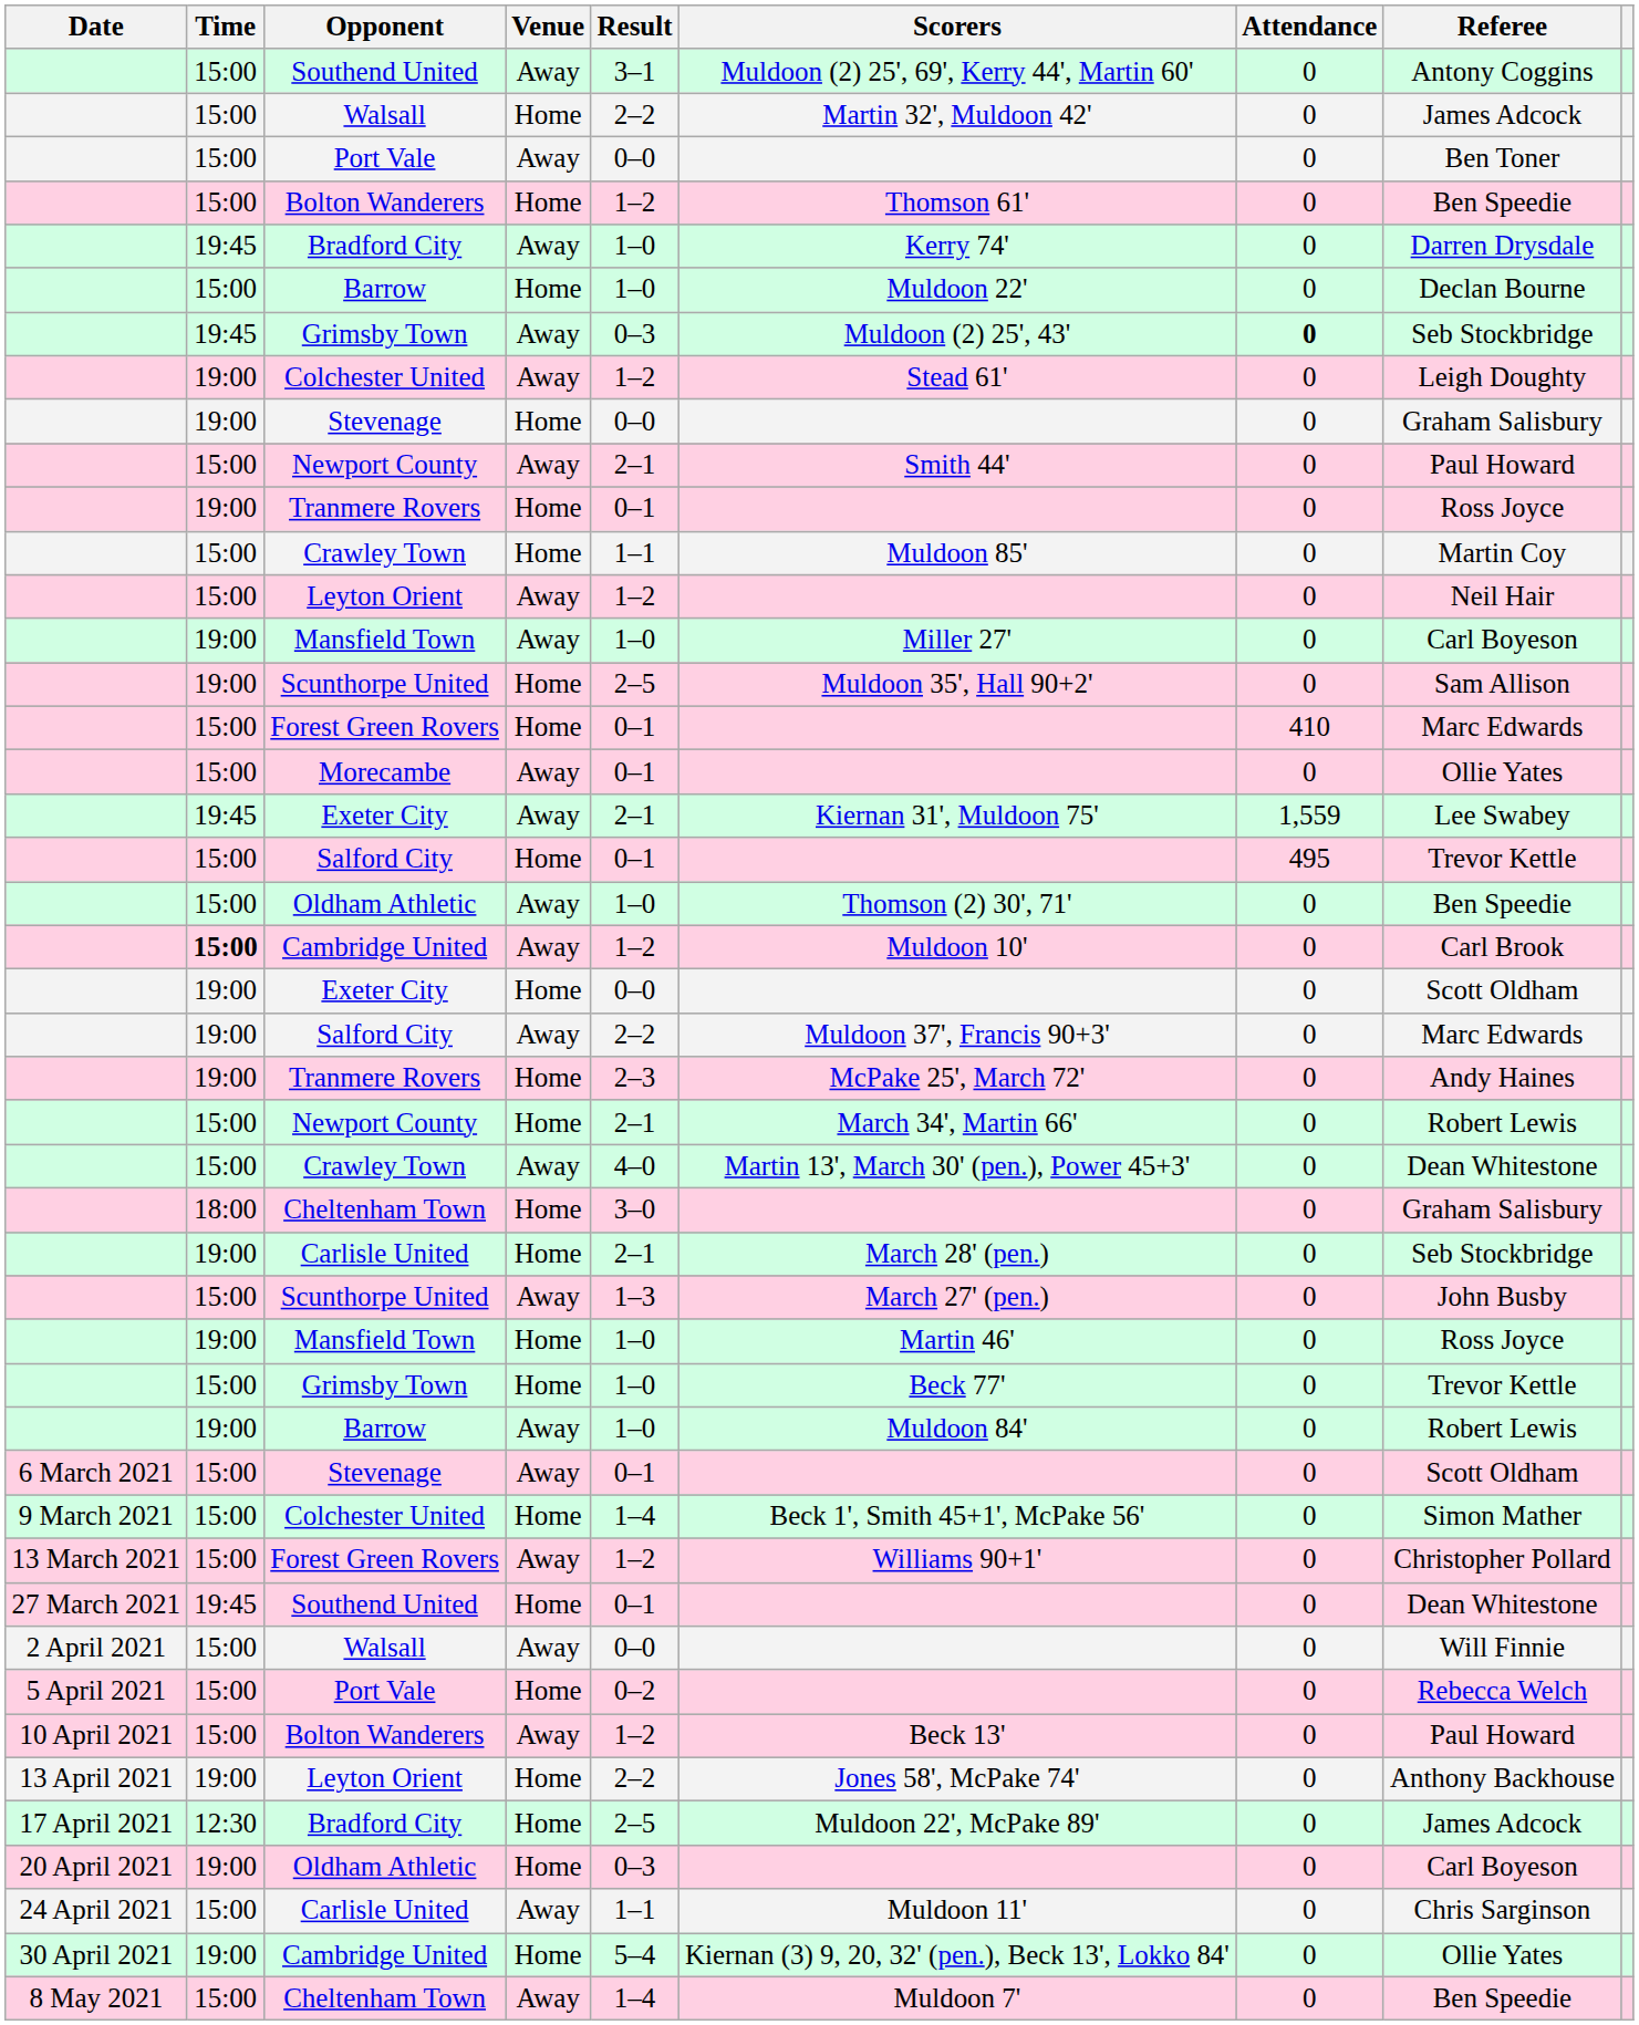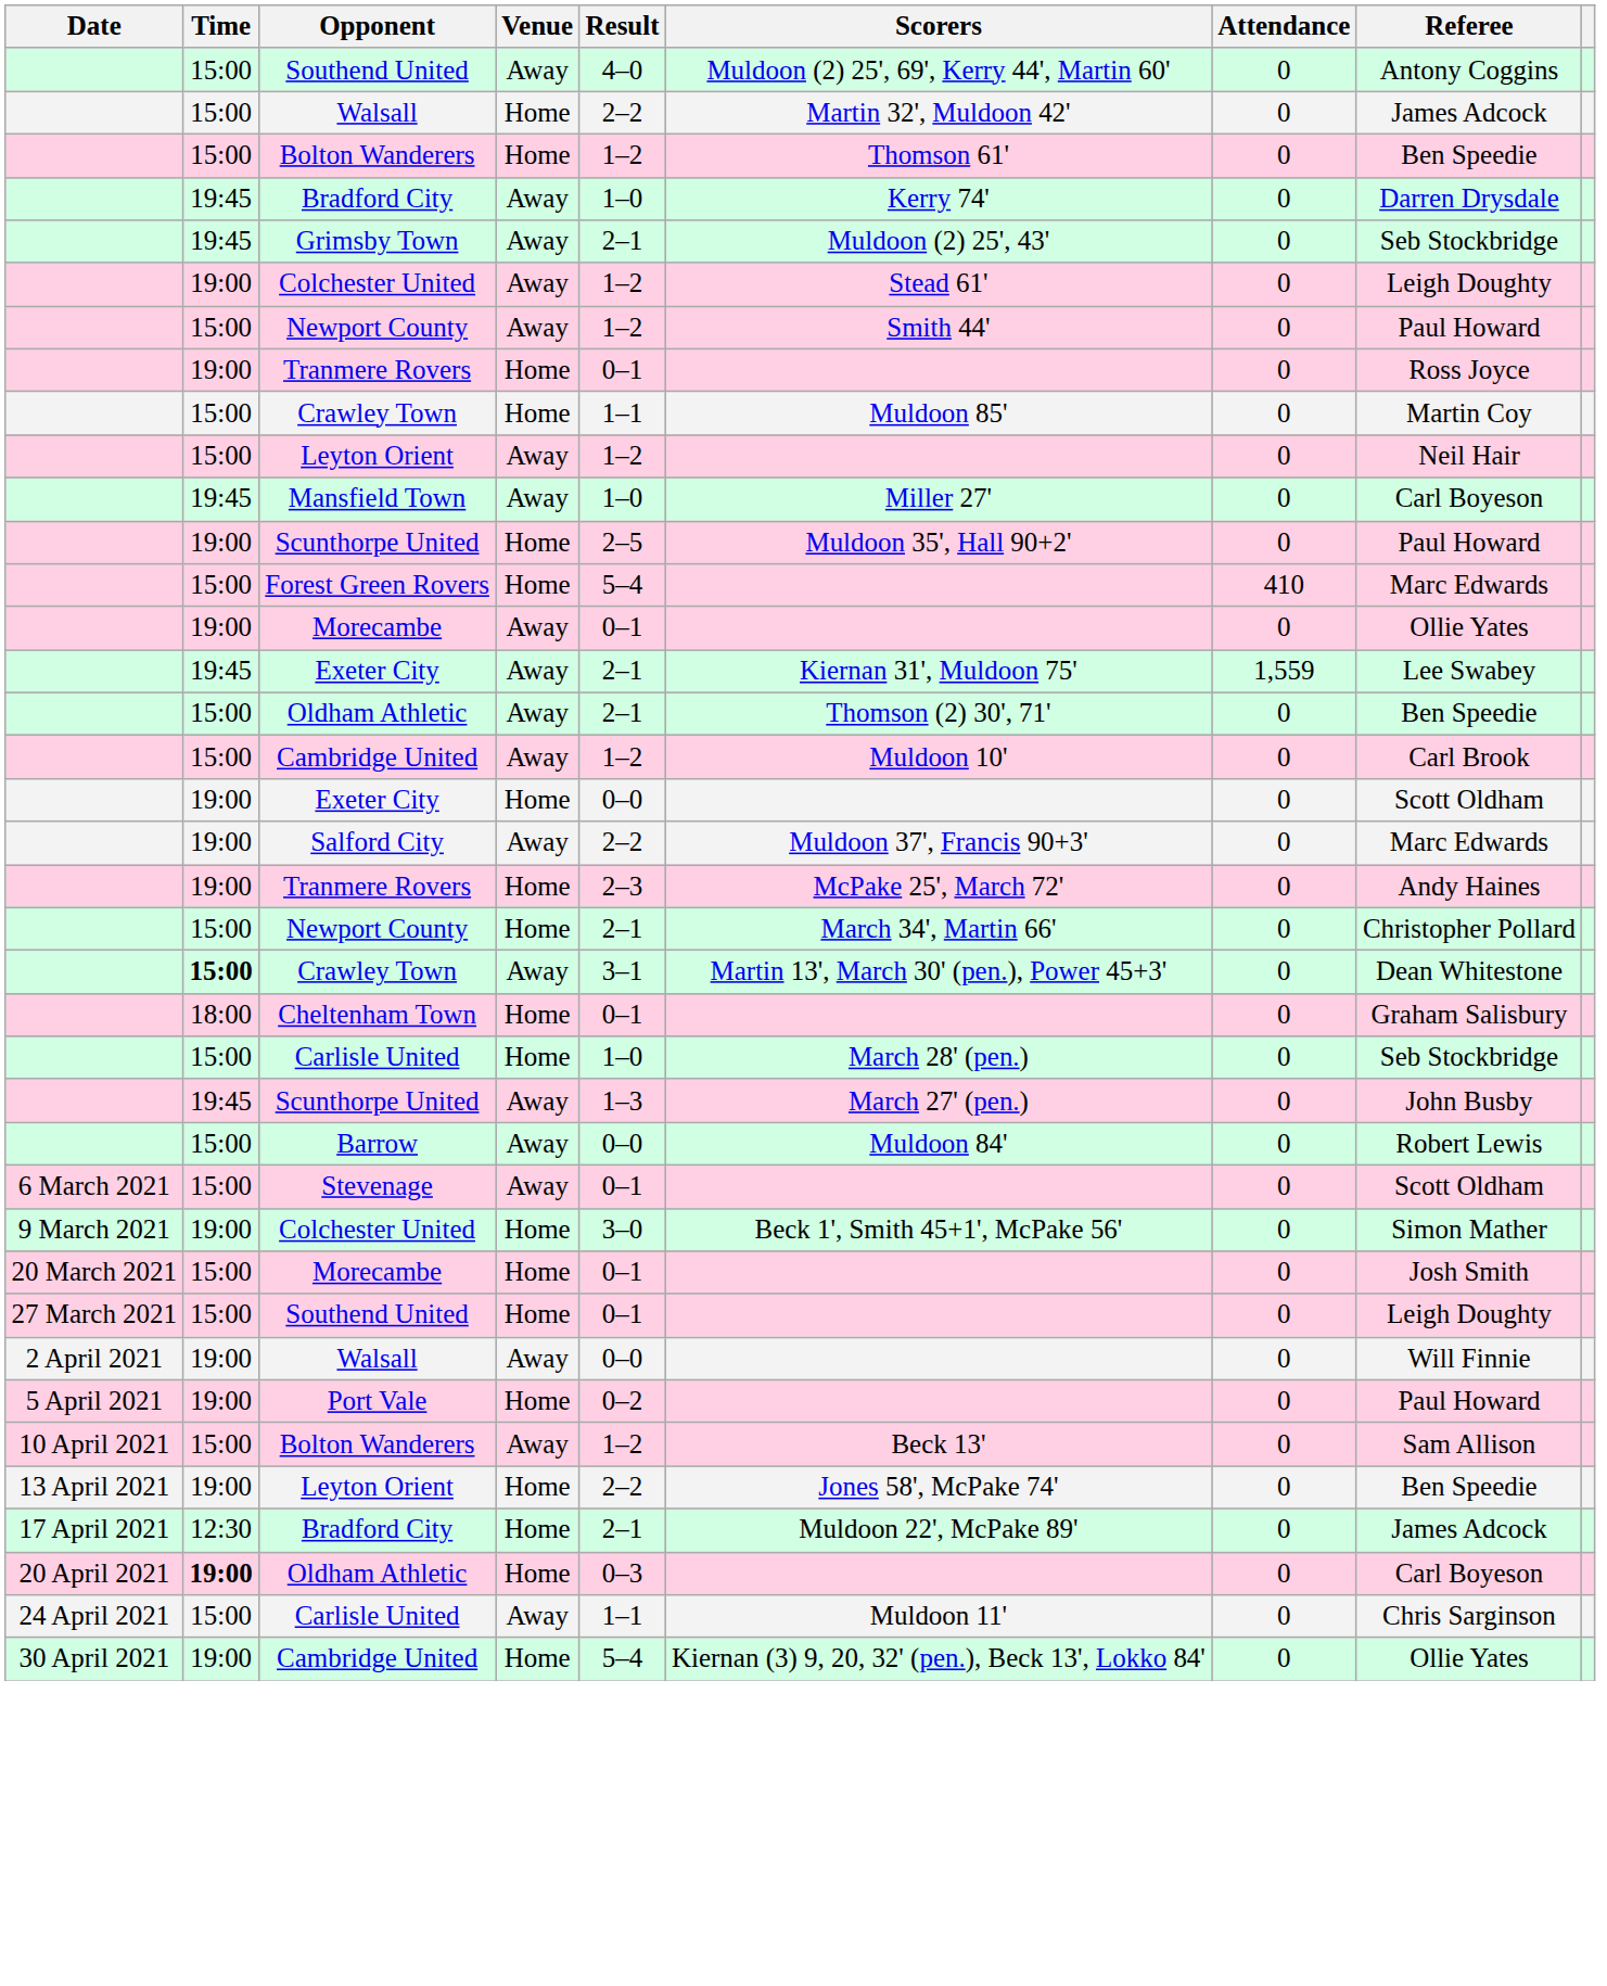Southend United / Away | Result: 3–1 -> 4–0
- row: 15:00 | Port Vale | Away | 0–0 | 0 | Ben Toner
- row: 15:00 | Barrow | Home | 1–0 | Muldoon 22' | 0 | Declan Bourne
Grimsby Town / Away | Result: 0–3 -> 2–1
Grimsby Town / Away | Attendance: bold -> normal
- row: 19:00 | Stevenage | Home | 0–0 | 0 | Graham Salisbury
Newport County / Away | Result: 2–1 -> 1–2
Mansfield Town / Away | Time: 19:00 -> 19:45
Scunthorpe United / Home | Referee: Sam Allison -> Paul Howard
Forest Green Rovers / Home | Result: 0–1 -> 5–4
Morecambe / Away | Time: 15:00 -> 19:00
- row: 15:00 | Salford City | Home | 0–1 | 495 | Trevor Kettle
Oldham Athletic / Away | Result: 1–0 -> 2–1
Cambridge United / Away | Time: bold -> normal
Newport County / Home | Referee: Robert Lewis -> Christopher Pollard
Crawley Town / Away | Time: normal -> bold
Crawley Town / Away | Result: 4–0 -> 3–1
Cheltenham Town / Home | Result: 3–0 -> 0–1
Carlisle United / Home | Time: 19:00 -> 15:00
Carlisle United / Home | Result: 2–1 -> 1–0
Scunthorpe United / Away | Time: 15:00 -> 19:45
- row: 19:00 | Mansfield Town | Home | 1–0 | Martin 46' | 0 | Ross Joyce
- row: 15:00 | Grimsby Town | Home | 1–0 | Beck 77' | 0 | Trevor Kettle
Barrow / Away | Time: 19:00 -> 15:00
Barrow / Away | Result: 1–0 -> 0–0
Colchester United / Home | Time: 15:00 -> 19:00
Colchester United / Home | Result: 1–4 -> 3–0
- row: 13 March 2021 | 15:00 | Forest Green Rovers | Away | 1–2 | Williams 90+1' | 0 | Christopher Pollard
+ row: 20 March 2021 | 15:00 | Morecambe | Home | 0–1 | 0 | Josh Smith
Southend United / Home | Time: 19:45 -> 15:00
Southend United / Home | Referee: Dean Whitestone -> Leigh Doughty
Walsall / Away | Time: 15:00 -> 19:00
Port Vale / Home | Time: 15:00 -> 19:00
Port Vale / Home | Referee: Rebecca Welch -> Paul Howard
Bolton Wanderers / Away | Referee: Paul Howard -> Sam Allison
Leyton Orient / Home | Referee: Anthony Backhouse -> Ben Speedie
Bradford City / Home | Result: 2–5 -> 2–1
Oldham Athletic / Home | Time: normal -> bold
- row: 8 May 2021 | 15:00 | Cheltenham Town | Away | 1–4 | Muldoon 7' | 0 | Ben Speedie
